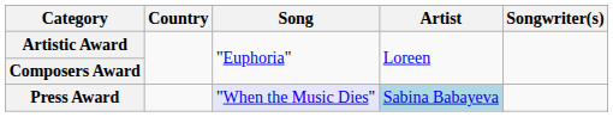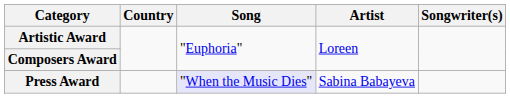Press Award | Artist: lightblue background -> no background
